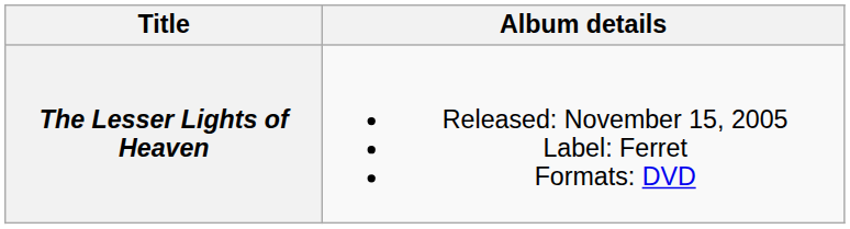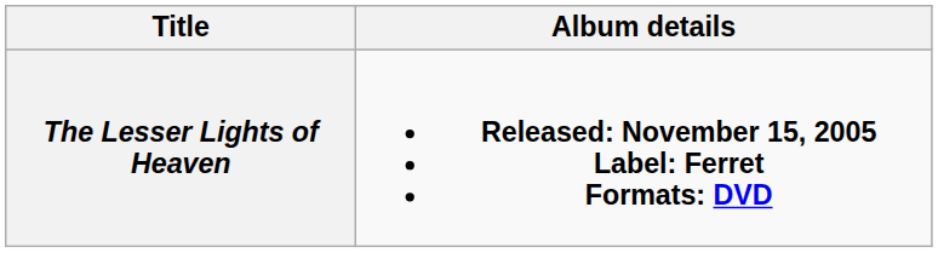The Lesser Lights of Heaven | Album details: normal -> bold
